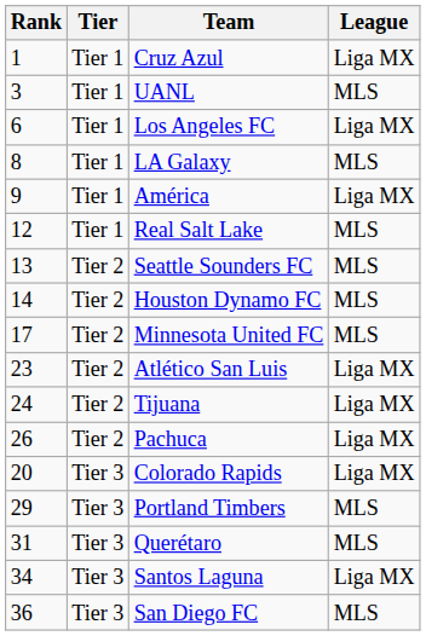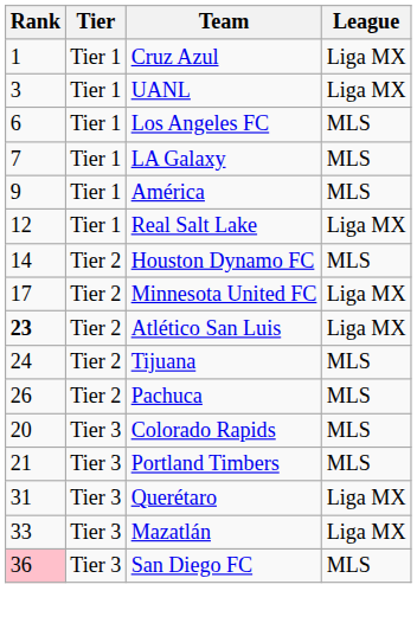UANL | League: MLS -> Liga MX
Los Angeles FC | League: Liga MX -> MLS
LA Galaxy | Rank: 8 -> 7
América | League: Liga MX -> MLS
Real Salt Lake | League: MLS -> Liga MX
- row: 13 | Tier 2 | Seattle Sounders FC | MLS
Minnesota United FC | League: MLS -> Liga MX
Atlético San Luis | Rank: normal -> bold
Tijuana | League: Liga MX -> MLS
Pachuca | League: Liga MX -> MLS
Colorado Rapids | League: Liga MX -> MLS
Portland Timbers | Rank: 29 -> 21
Querétaro | League: MLS -> Liga MX
+ row: 33 | Tier 3 | Mazatlán | Liga MX
- row: 34 | Tier 3 | Santos Laguna | Liga MX
San Diego FC | Rank: no background -> pink background
